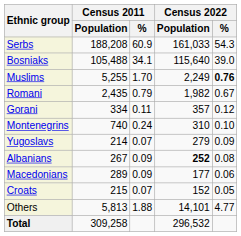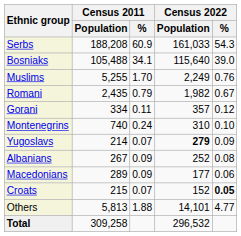Muslims | Census 2022 / %: bold -> normal
Yugoslavs | Census 2022 / Population: normal -> bold
Albanians | Census 2022 / Population: bold -> normal
Croats | Census 2022 / %: normal -> bold
